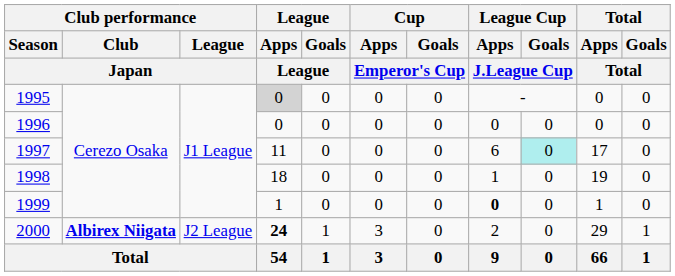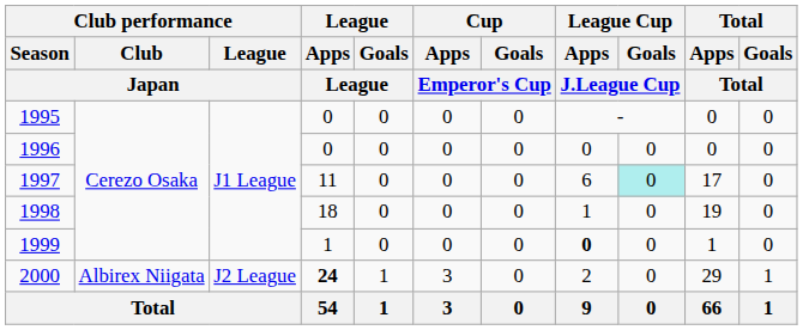1995 | League / Apps / League: lightgrey background -> no background
2000 | Club performance / Club / Japan: bold -> normal
